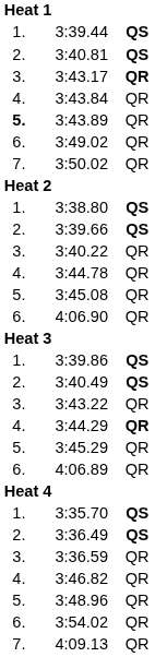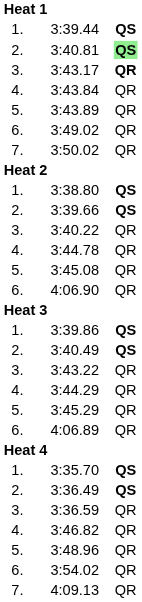3:40.81 | column 3: no background -> lightgreen background
3:43.89 | column 1: bold -> normal
3:44.29 | column 3: bold -> normal
